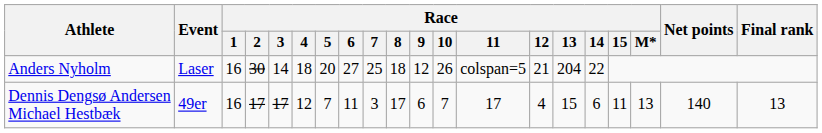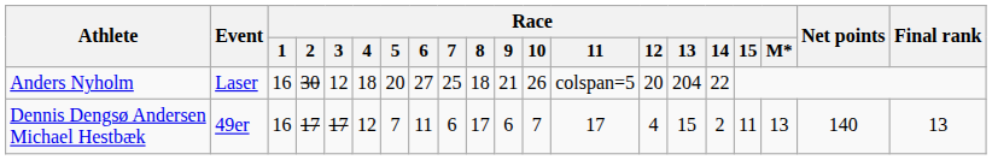Anders Nyholm | Race / 3: 14 -> 12
Anders Nyholm | Race / 9: 12 -> 21
Anders Nyholm | Race / 12: 21 -> 20
Dennis Dengsø Andersen Michael Hestbæk | Race / 7: 3 -> 6
Dennis Dengsø Andersen Michael Hestbæk | Race / 14: 6 -> 2
